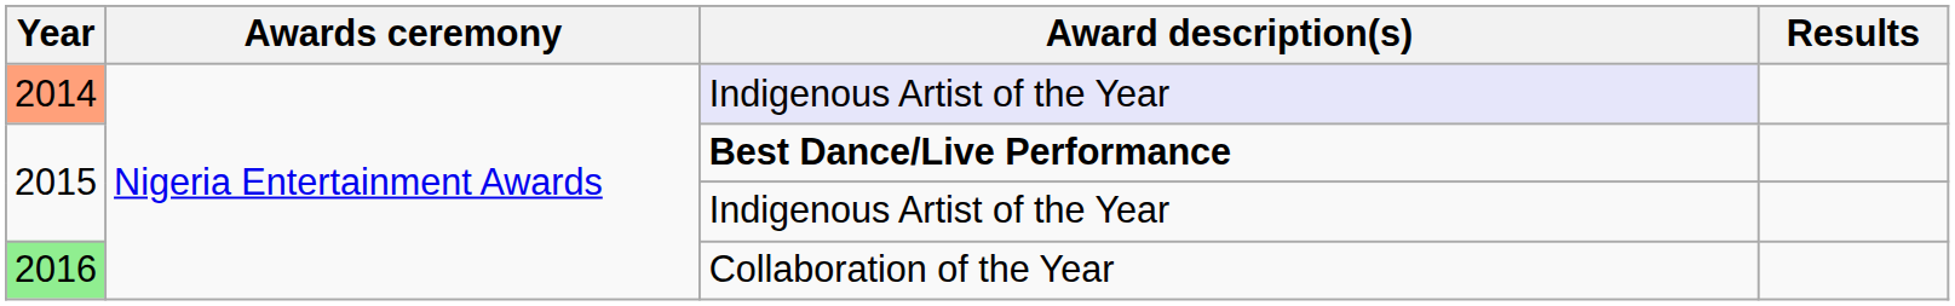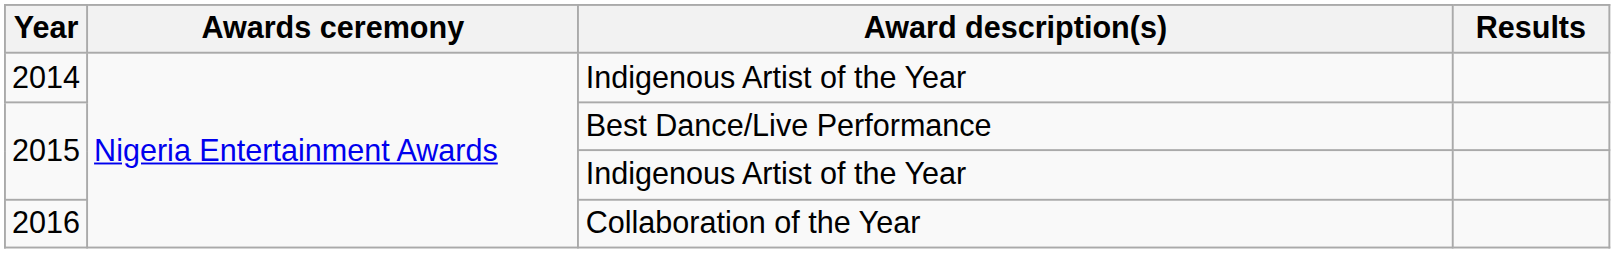2014 | Year: lightsalmon background -> no background
2014 | Award description(s): lavender background -> no background
2015 / Best Dance/Live Performance | Award description(s): bold -> normal
2016 | Year: lightgreen background -> no background
